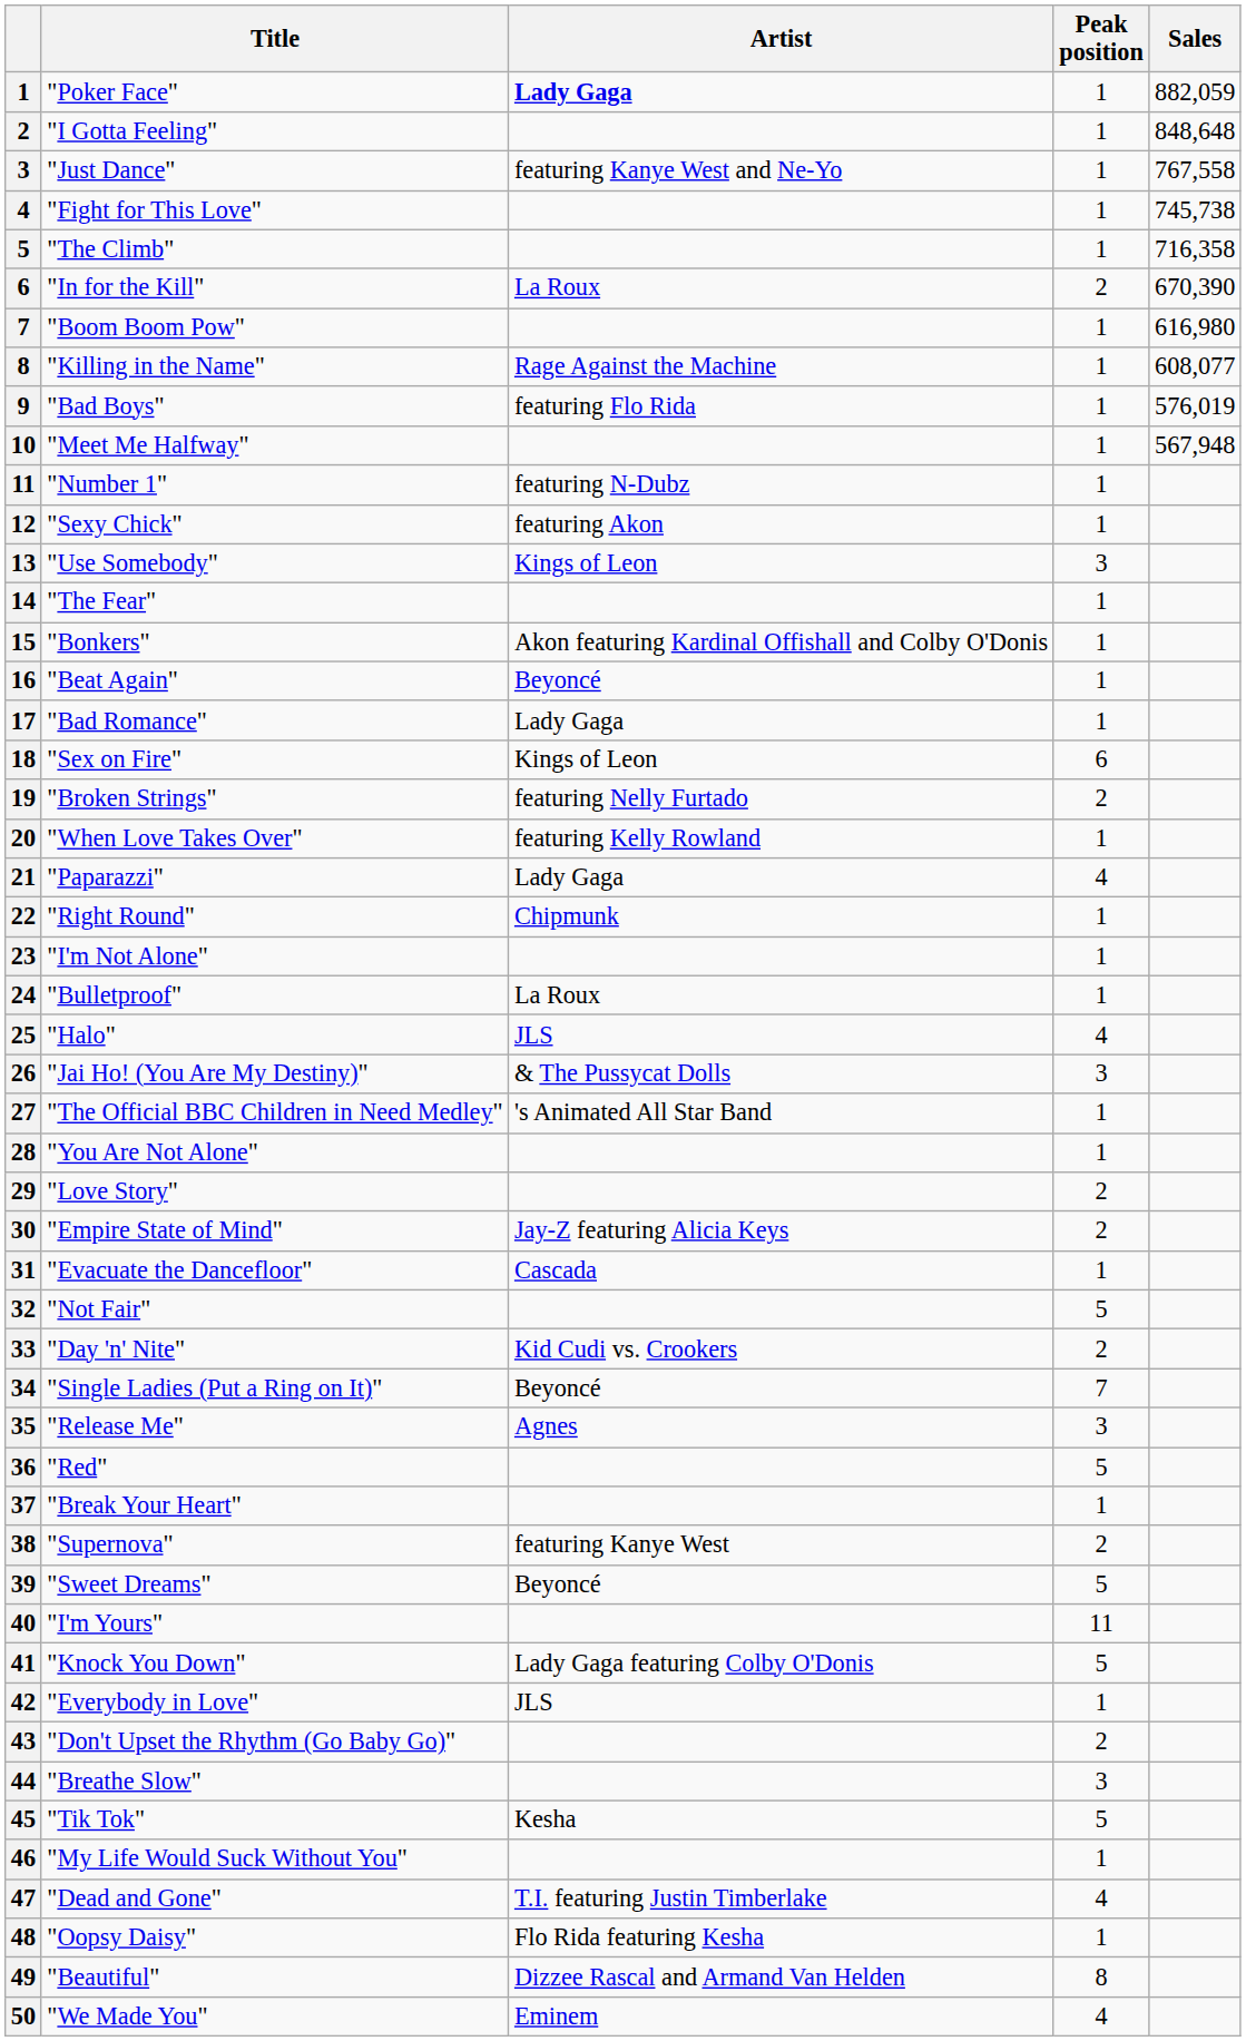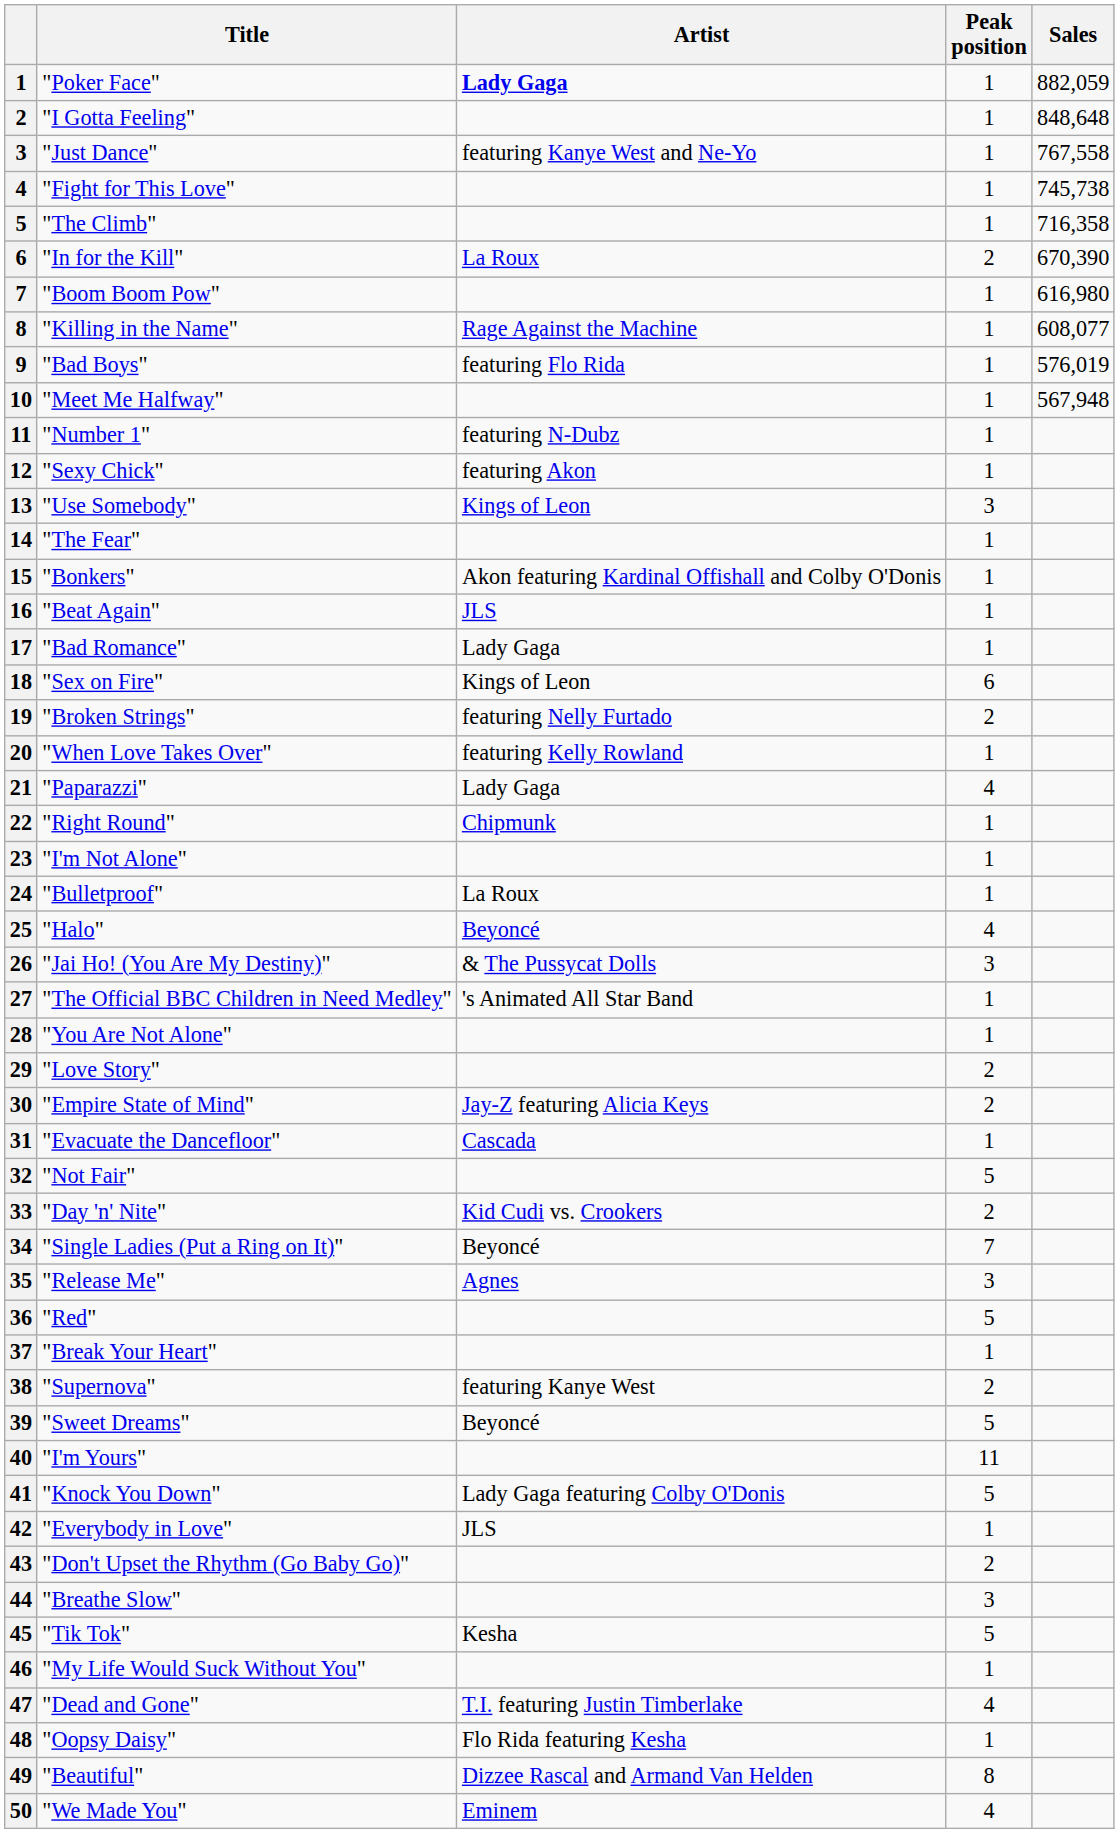"Beat Again" | Artist: Beyoncé -> JLS
"Halo" | Artist: JLS -> Beyoncé
